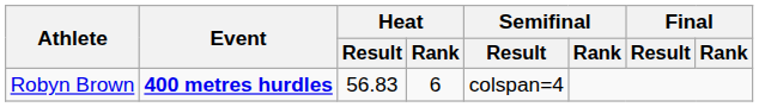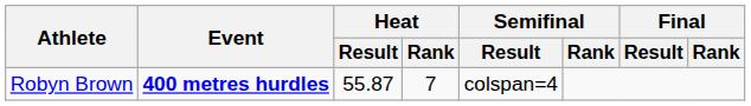Robyn Brown | Heat / Result: 56.83 -> 55.87
Robyn Brown | Heat / Rank: 6 -> 7
